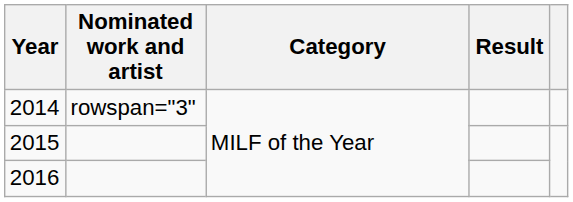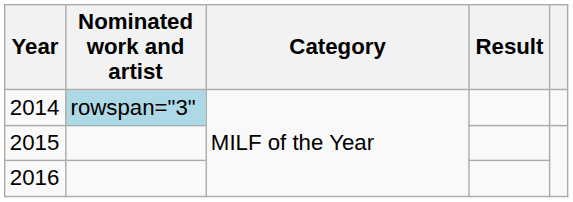2014 | Nominated work and artist: no background -> lightblue background
